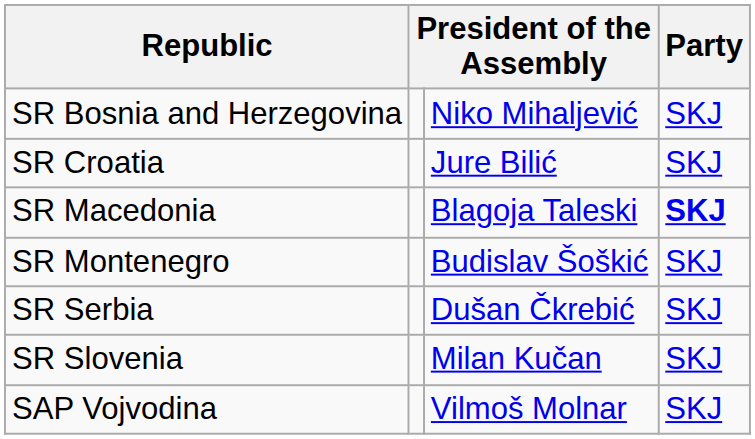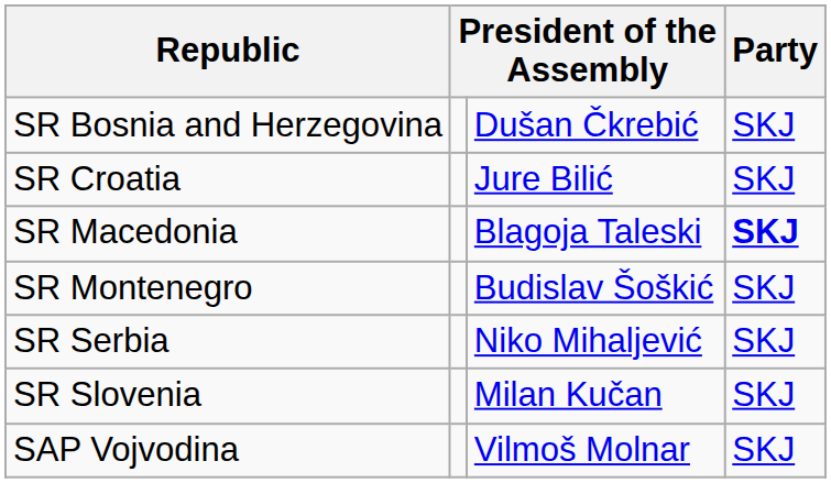SR Bosnia and Herzegovina | column 3: Niko Mihaljević -> Dušan Čkrebić
SR Serbia | column 3: Dušan Čkrebić -> Niko Mihaljević
